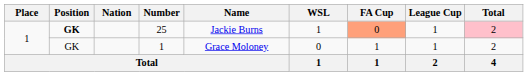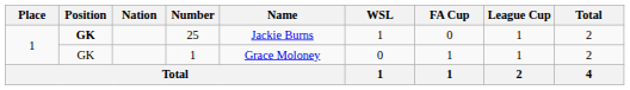25 | FA Cup: lightsalmon background -> no background
25 | Total: pink background -> no background
